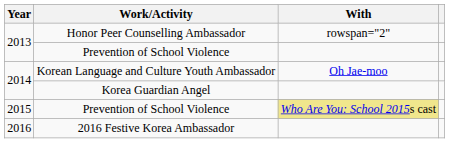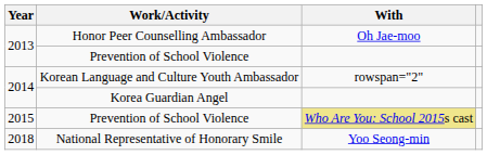Honor Peer Counselling Ambassador | With: rowspan="2" -> Oh Jae-moo
Korean Language and Culture Youth Ambassador | With: Oh Jae-moo -> rowspan="2"
- row: 2016 | 2016 Festive Korea Ambassador
+ row: 2018 | National Representative of Honorary Smile | Yoo Seong-min
